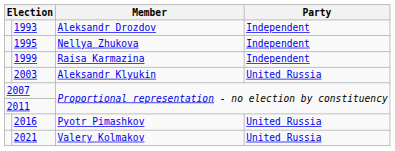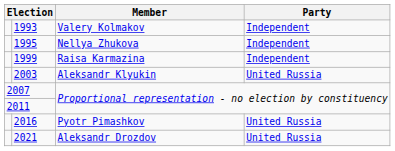1993 | Member: Aleksandr Drozdov -> Valery Kolmakov
2021 | Member: Valery Kolmakov -> Aleksandr Drozdov
